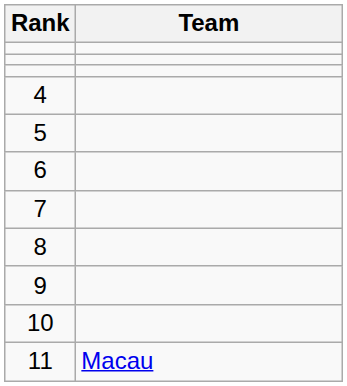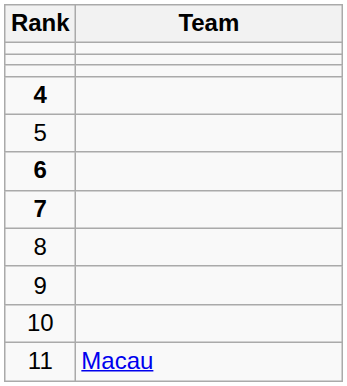row 5 | Rank: normal -> bold
row 7 | Rank: normal -> bold
row 8 | Rank: normal -> bold
